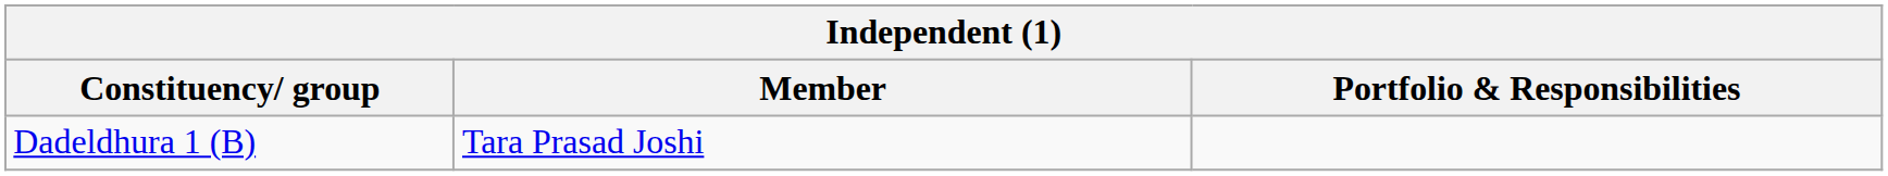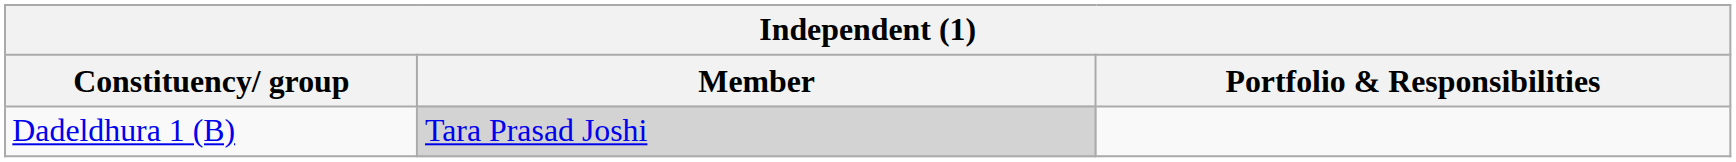Dadeldhura 1 (B) | Member: no background -> lightgrey background
